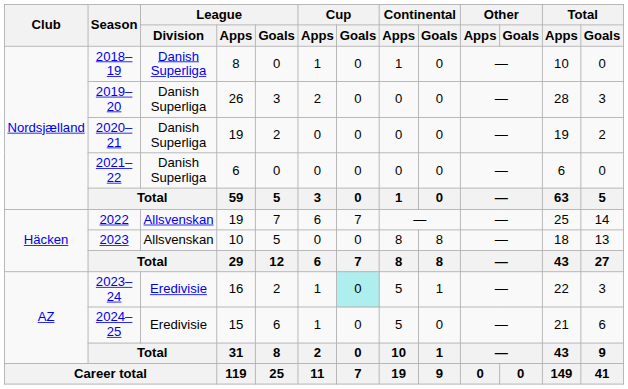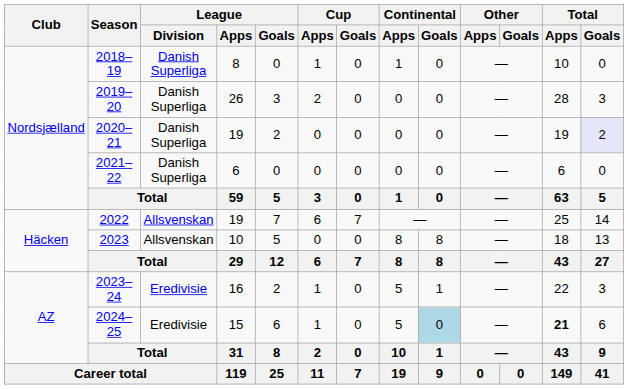2020–21 | Total / Goals: no background -> lavender background
2023–24 | Cup / Goals: paleturquoise background -> no background
2024–25 | Continental / Goals: no background -> lightblue background
2024–25 | Total / Apps: normal -> bold
